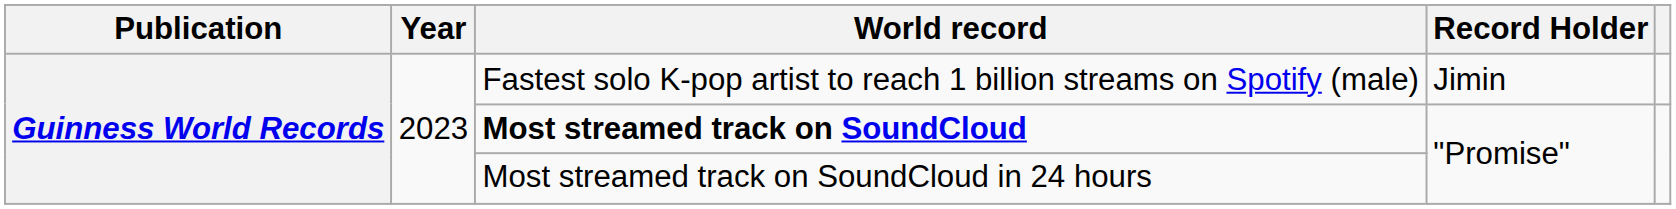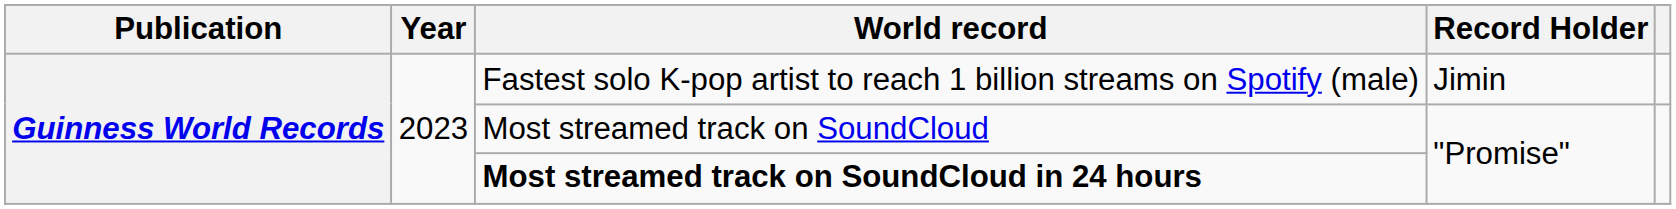Most streamed track on SoundCloud | World record: bold -> normal
Most streamed track on SoundCloud in 24 hours | World record: normal -> bold
